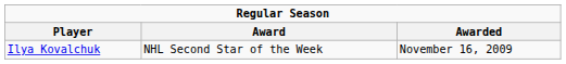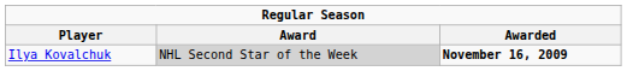Ilya Kovalchuk | Award: no background -> lightgrey background
Ilya Kovalchuk | Awarded: normal -> bold
